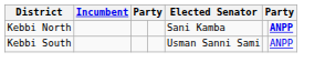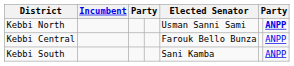Kebbi North | Elected Senator: Sani Kamba -> Usman Sanni Sami
+ row: Kebbi Central | Farouk Bello Bunza | ANPP
Kebbi South | Elected Senator: Usman Sanni Sami -> Sani Kamba
